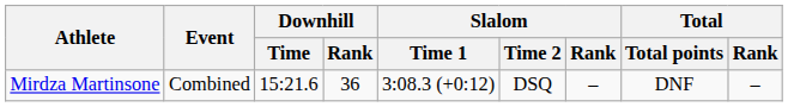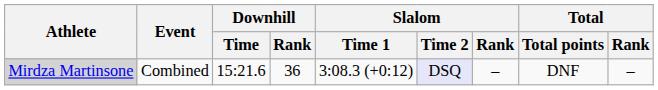row 3 | Athlete: no background -> lightgrey background
row 3 | Slalom / Time 2: no background -> lavender background
